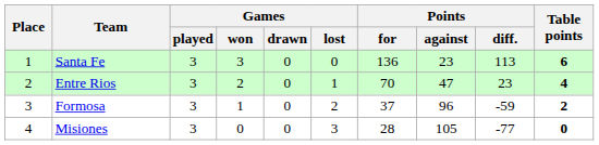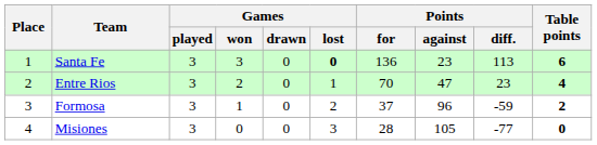Santa Fe | Games / lost: normal -> bold
